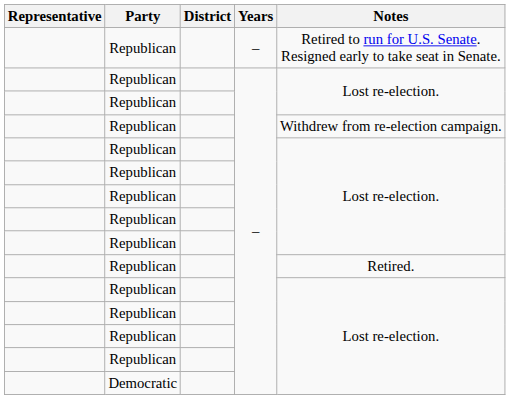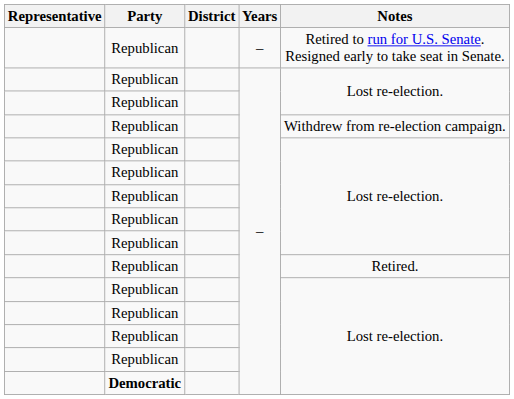Democratic | Party: normal -> bold
